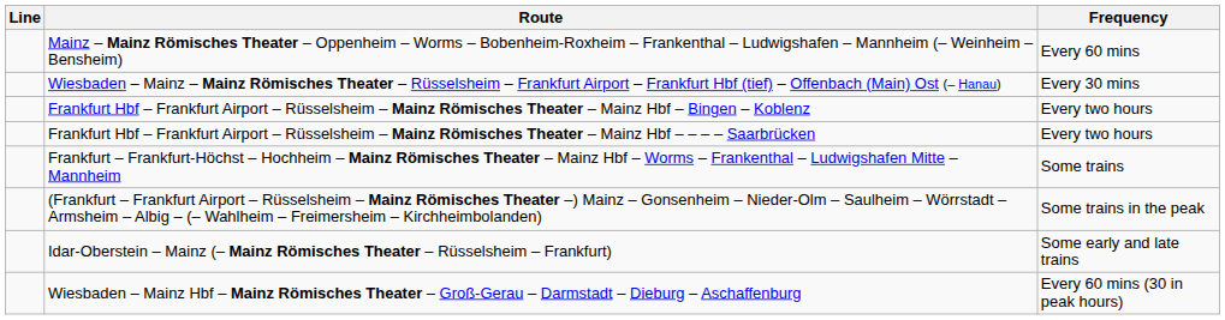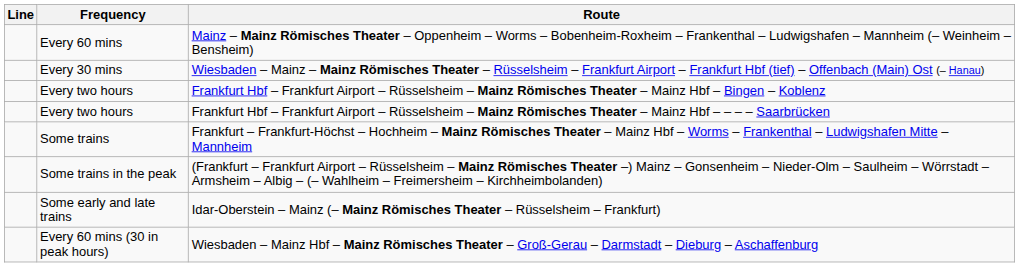columns swapped: Route <-> Frequency
